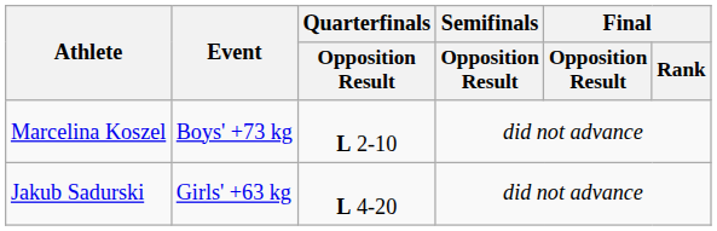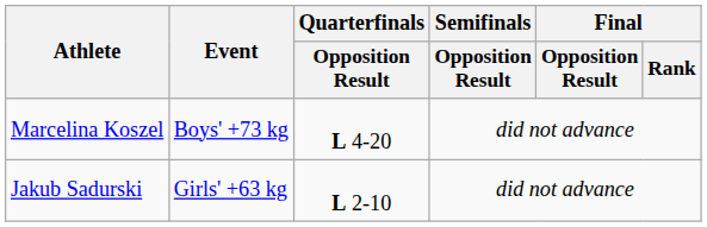Marcelina Koszel | Quarterfinals / Opposition Result: L 2-10 -> L 4-20
Jakub Sadurski | Quarterfinals / Opposition Result: L 4-20 -> L 2-10
